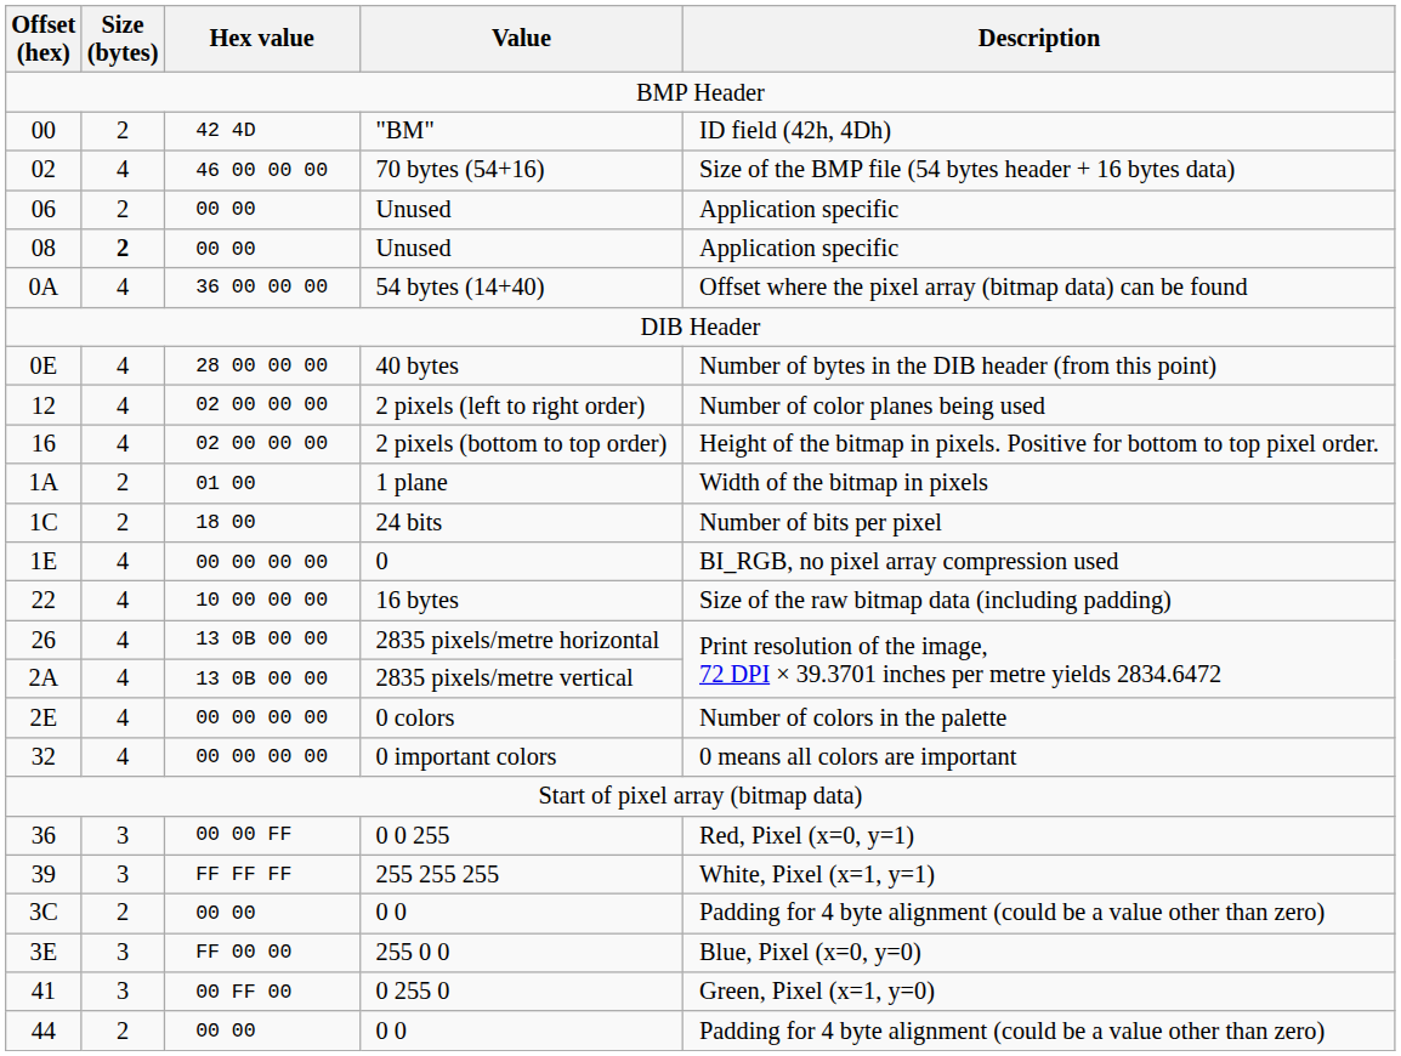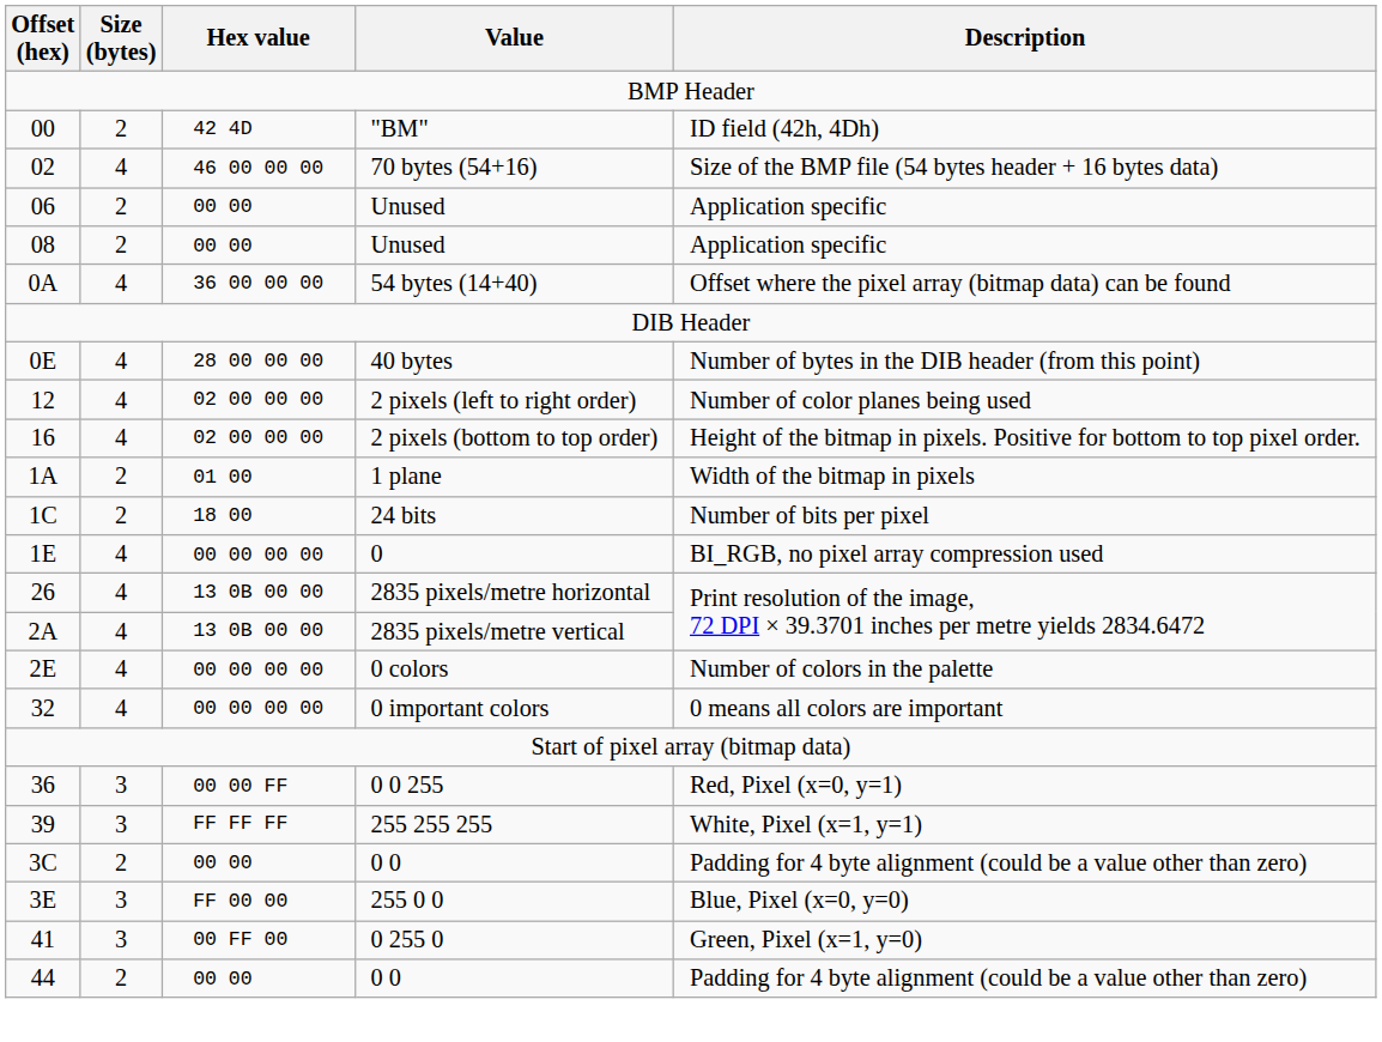08 / Unused | Size (bytes): bold -> normal
- row: 22 | 4 | 10 00 00 00 | 16 bytes | Size of the raw bitmap data (including padding)
